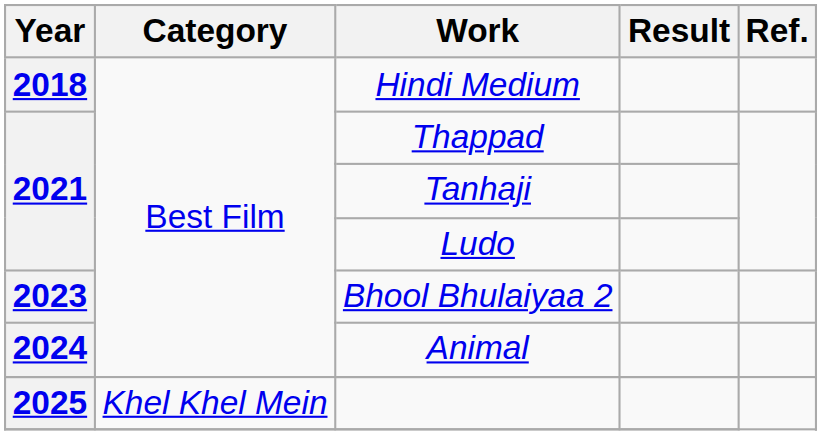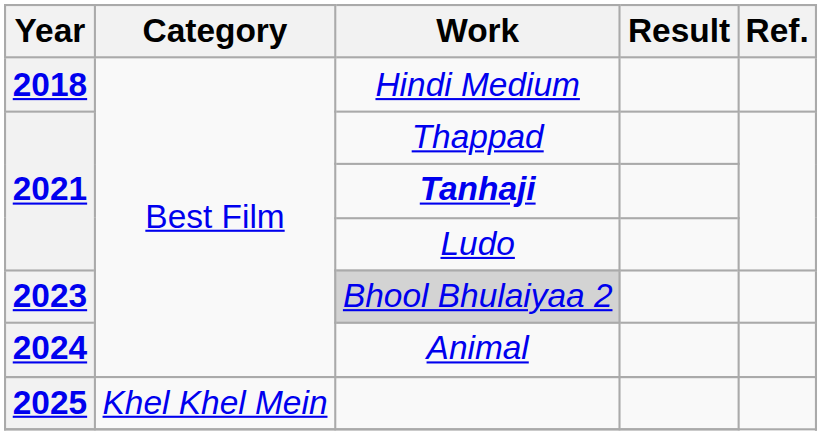Tanhaji | Work: normal -> bold
Bhool Bhulaiyaa 2 | Work: no background -> lightgrey background
